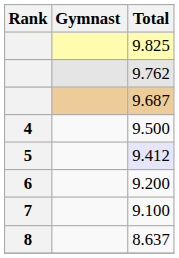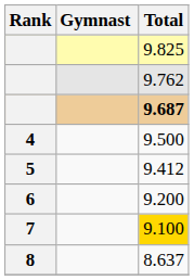9.687 | Total: normal -> bold
9.412 | Total: lavender background -> no background
9.100 | Total: no background -> gold background
